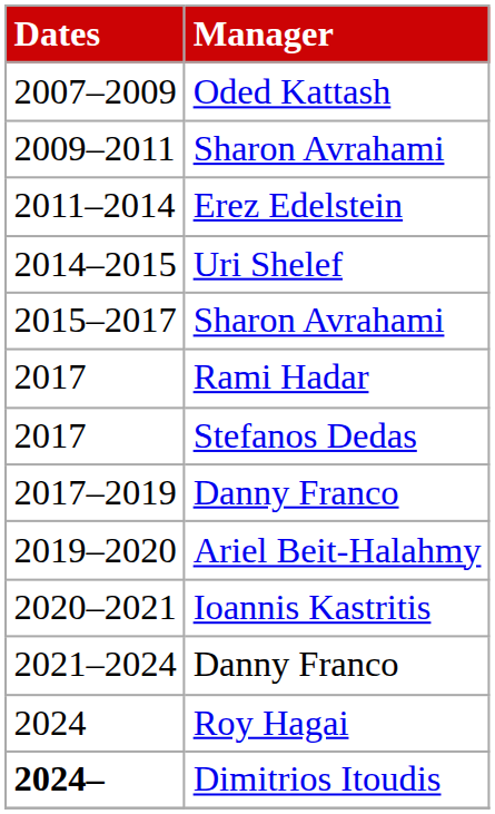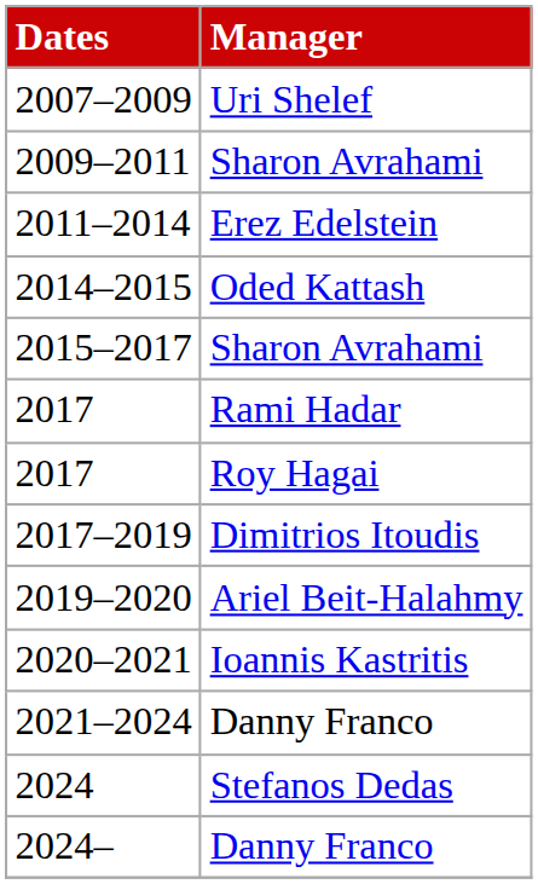row 2 | column 2: Oded Kattash -> Uri Shelef
row 5 | column 2: Uri Shelef -> Oded Kattash
row 8 | column 2: Stefanos Dedas -> Roy Hagai
row 9 | column 2: Danny Franco -> Dimitrios Itoudis
row 13 | column 2: Roy Hagai -> Stefanos Dedas
row 14 | column 1: bold -> normal
row 14 | column 2: Dimitrios Itoudis -> Danny Franco
